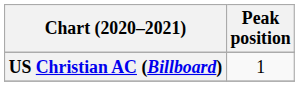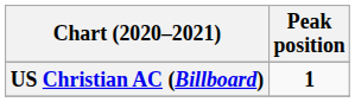US Christian AC (Billboard) | Peak position: normal -> bold
